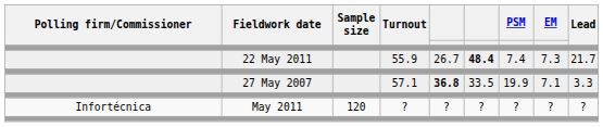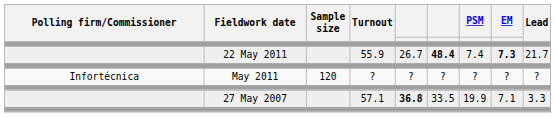22 May 2011 | EM: normal -> bold
rows swapped: May 2011 <-> 27 May 2007
